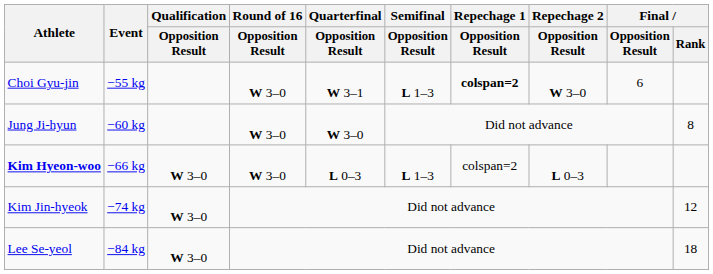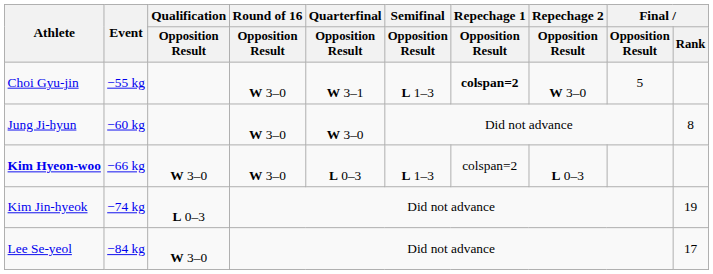Choi Gyu-jin | Final / Opposition Result: 6 -> 5
Kim Jin-hyeok | Qualification / Opposition Result: W 3–0 -> L 0–3
Kim Jin-hyeok | Final / Rank: 12 -> 19
Lee Se-yeol | Final / Rank: 18 -> 17
